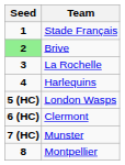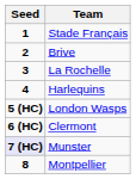Brive | Seed: lightgreen background -> no background
Munster | Seed: no background -> lavender background
